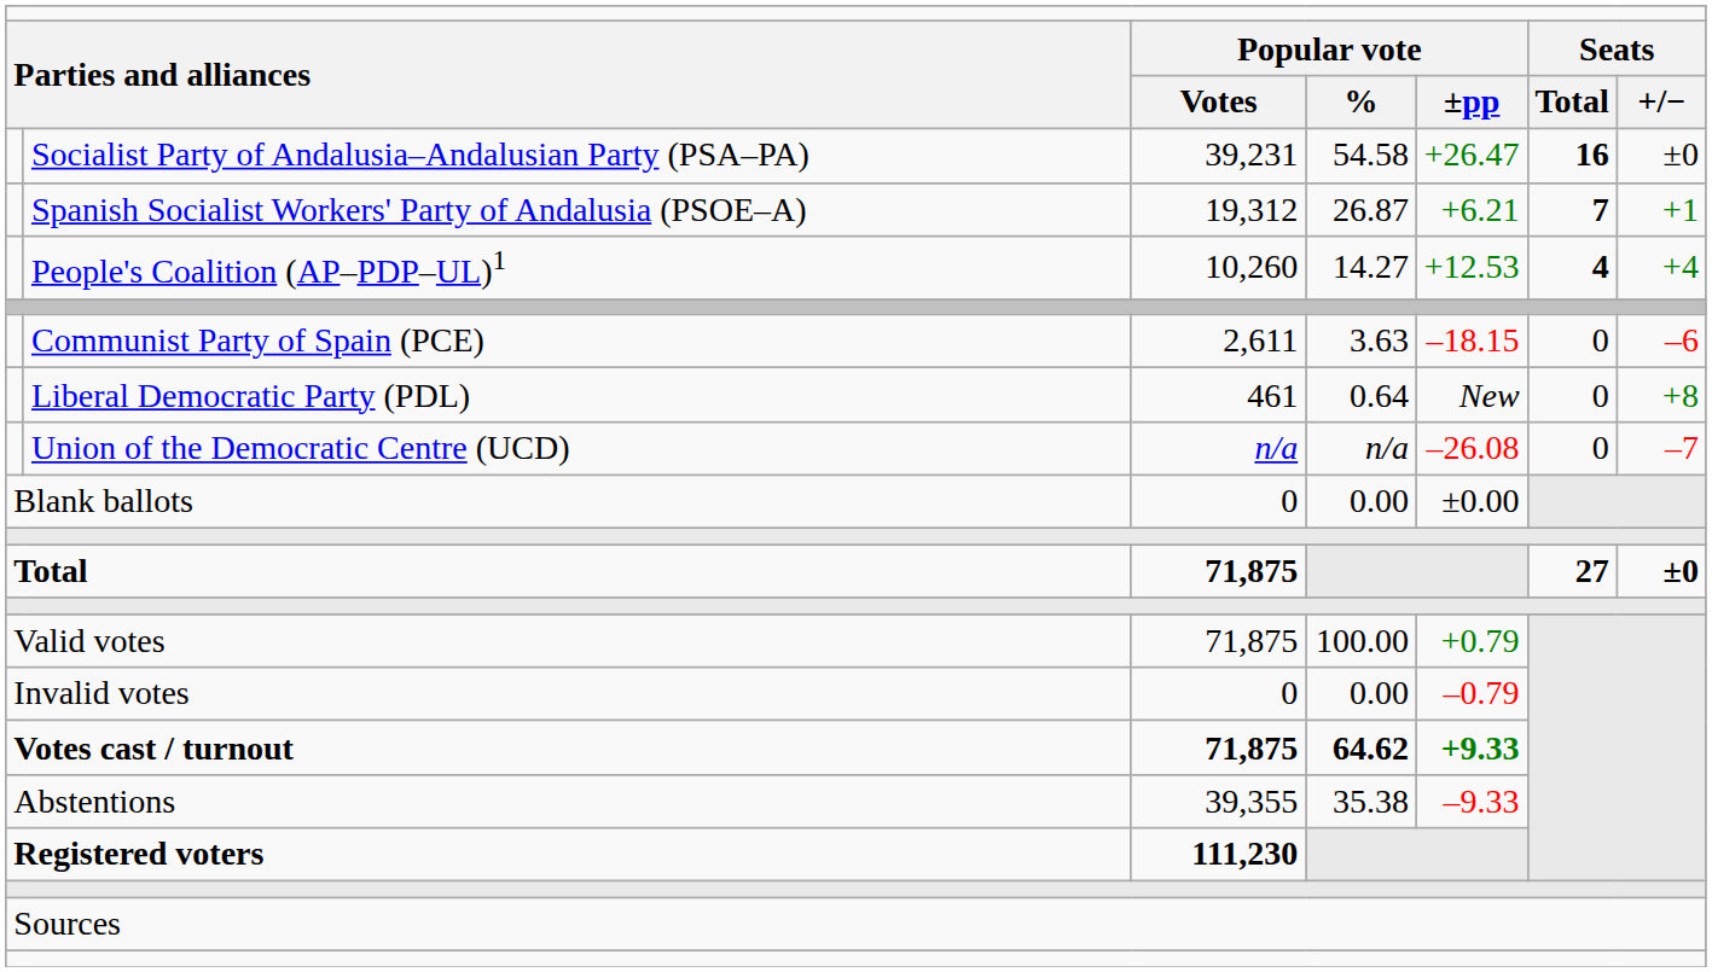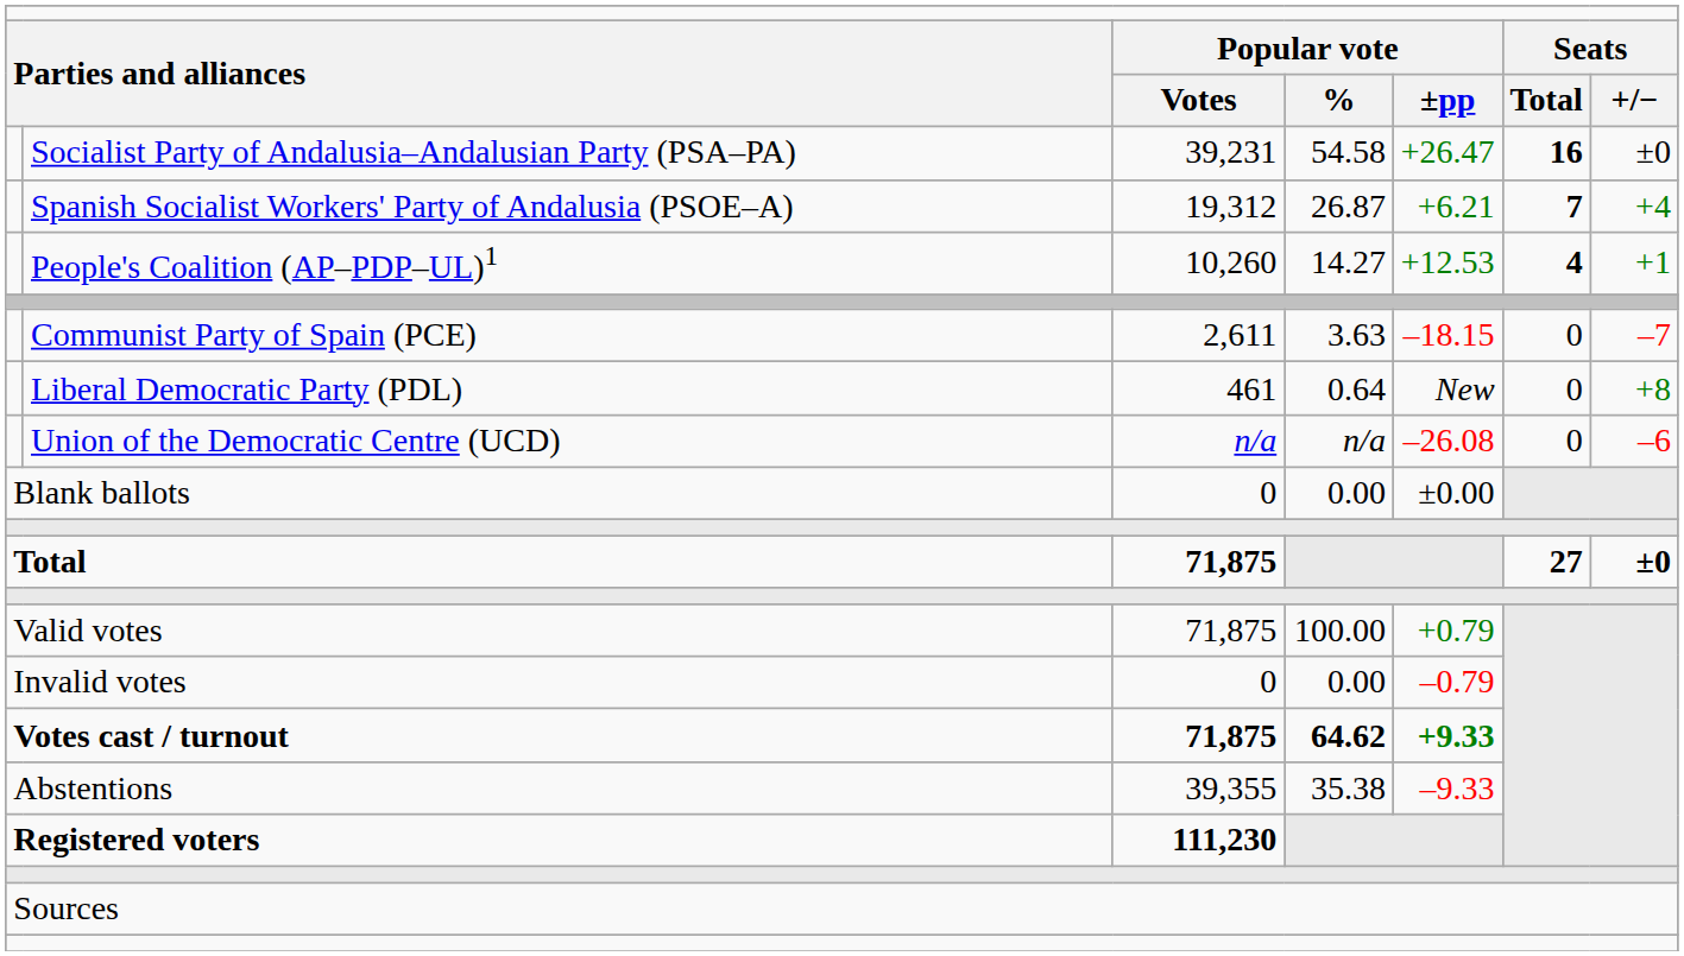Spanish Socialist Workers' Party of Andalusia (PSOE–A) | column 7: +1 -> +4
People's Coalition (AP–PDP–UL)1 | column 7: +4 -> +1
Communist Party of Spain (PCE) | column 7: –6 -> –7
Union of the Democratic Centre (UCD) | column 7: –7 -> –6
